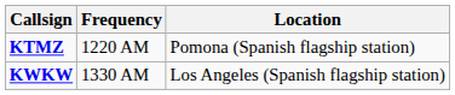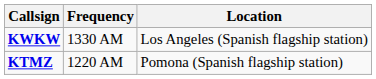rows swapped: KWKW <-> KTMZ
